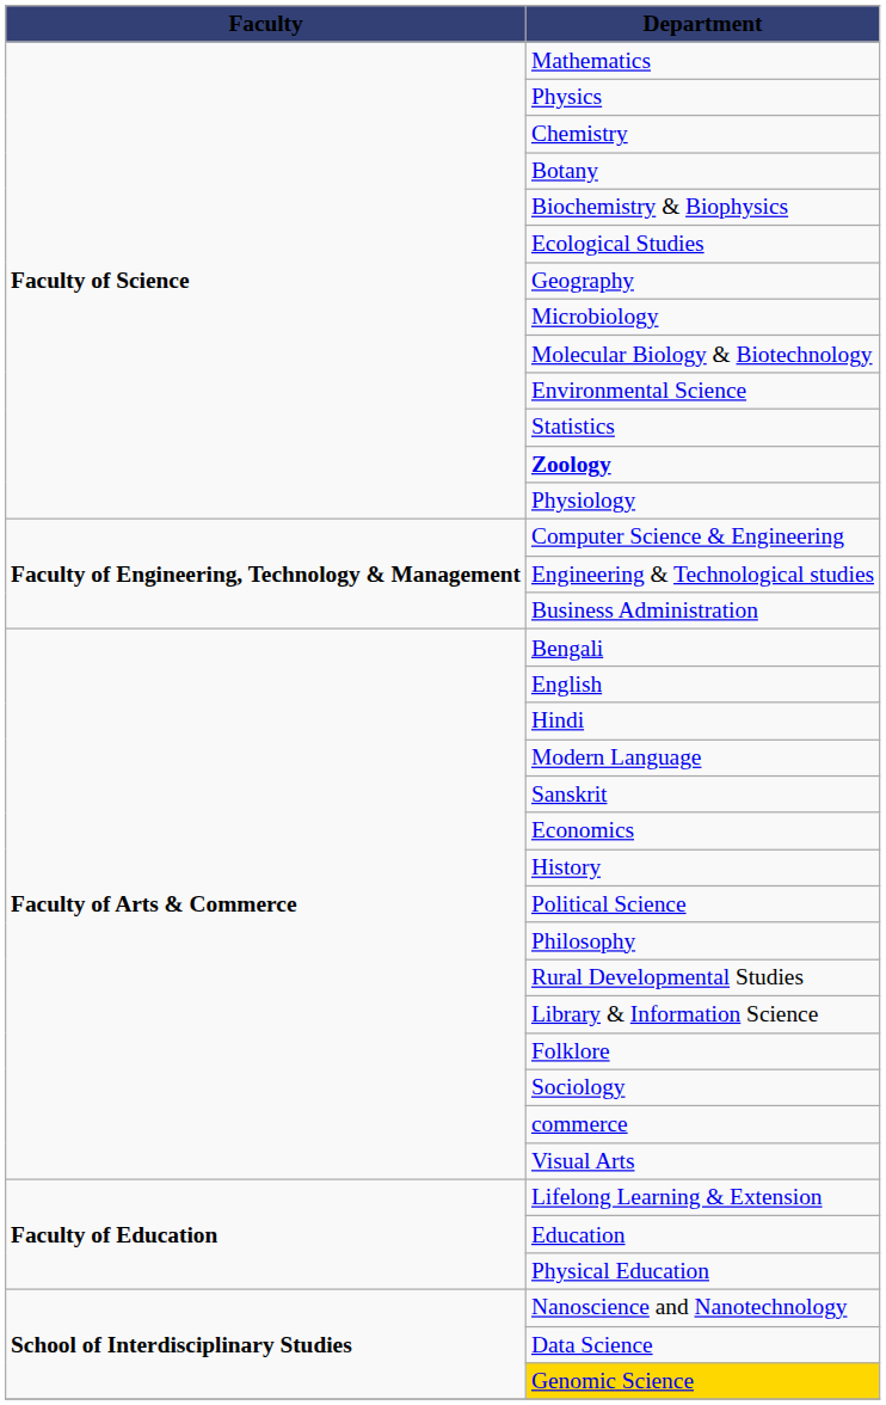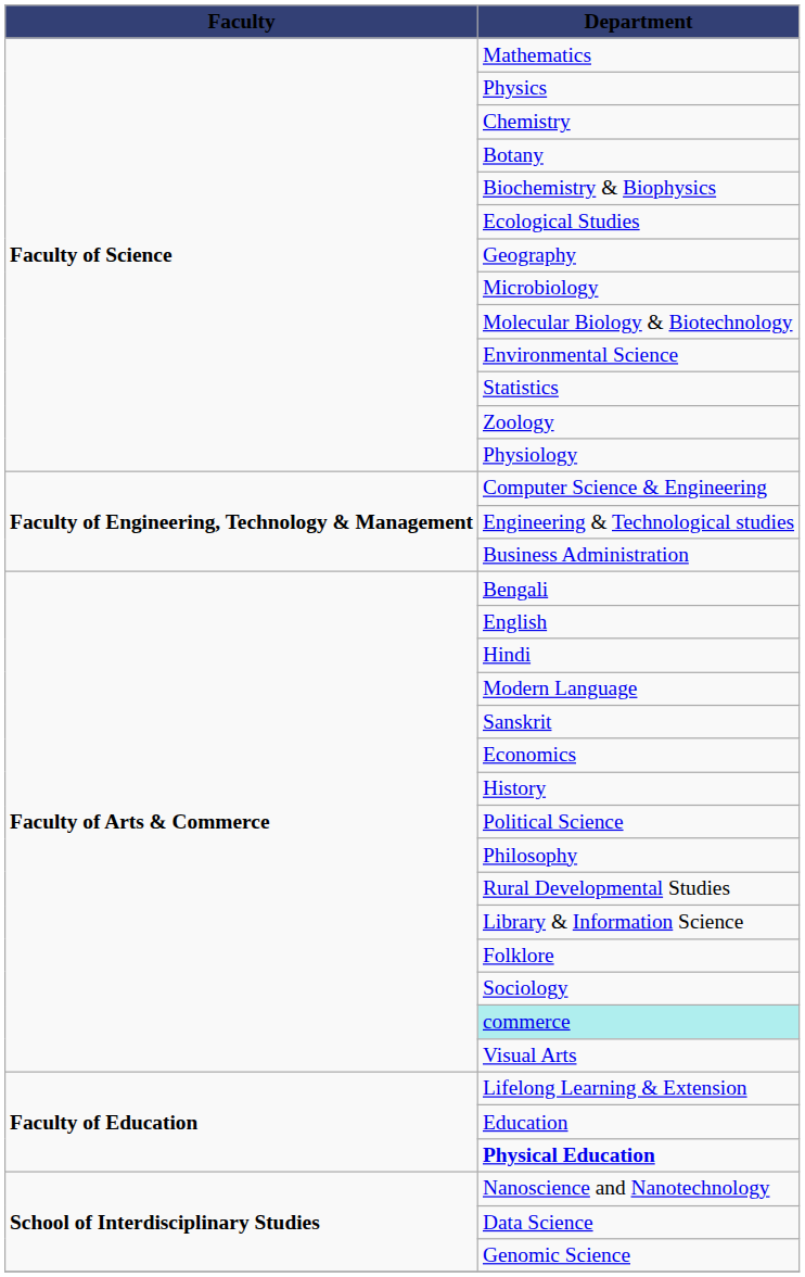Zoology | Department: bold -> normal
commerce | Department: no background -> paleturquoise background
Physical Education | Department: normal -> bold
Genomic Science | Department: gold background -> no background
